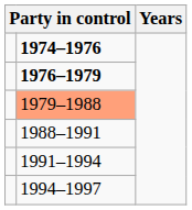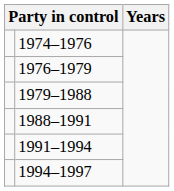1974–1976 | column 2: bold -> normal
1976–1979 | column 2: bold -> normal
1979–1988 | column 2: lightsalmon background -> no background
